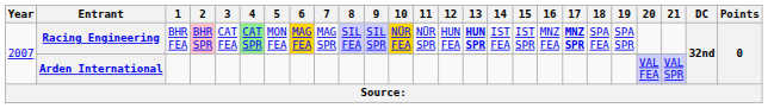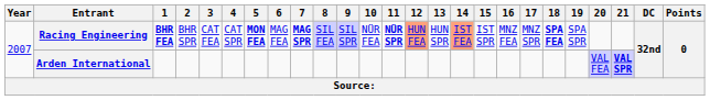Racing Engineering | 1: normal -> bold
Racing Engineering | 2: pink background -> no background
Racing Engineering | 4: lightgreen background -> no background
Racing Engineering | 5: normal -> bold
Racing Engineering | 6: gold background -> no background
Racing Engineering | 7: normal -> bold
Racing Engineering | 10: gold background -> no background
Racing Engineering | 11: normal -> bold
Racing Engineering | 12: no background -> lightsalmon background
Racing Engineering | 13: bold -> normal
Racing Engineering | 14: no background -> lightsalmon background
Racing Engineering | 17: bold -> normal
Racing Engineering | 18: normal -> bold
Arden International | 21: normal -> bold
